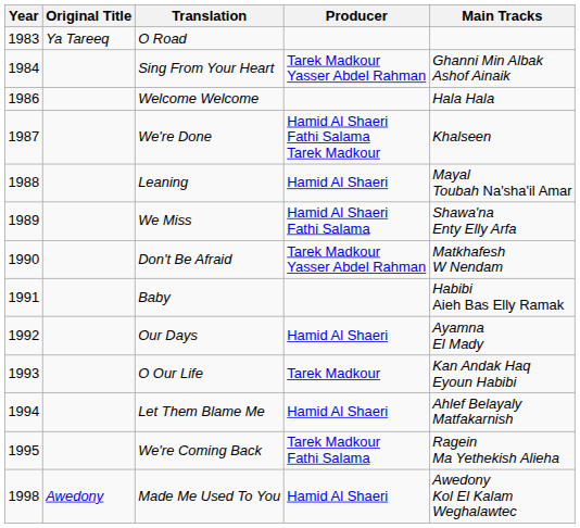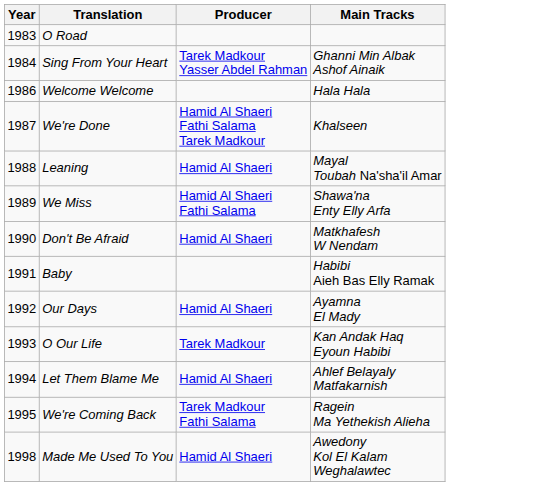- column: Original Title | Ya Tareeq | Awedony
Don't Be Afraid | Producer: Tarek Madkour Yasser Abdel Rahman -> Hamid Al Shaeri
